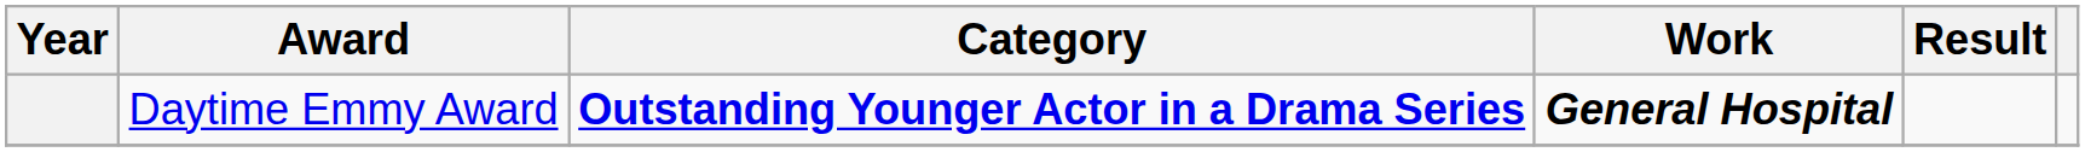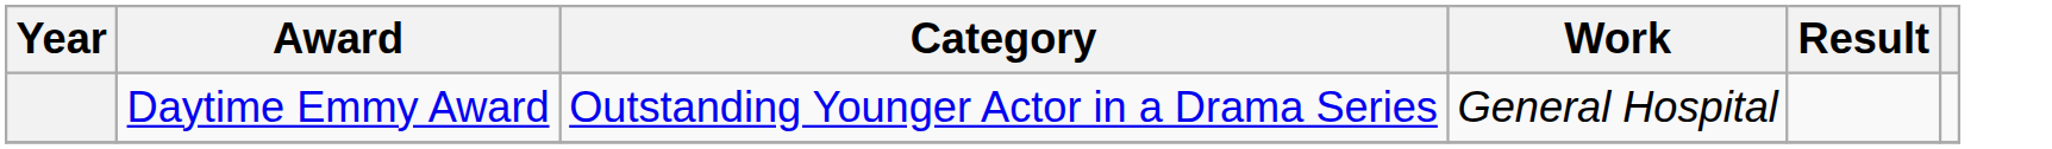Daytime Emmy Award | Category: bold -> normal
Daytime Emmy Award | Work: bold -> normal
